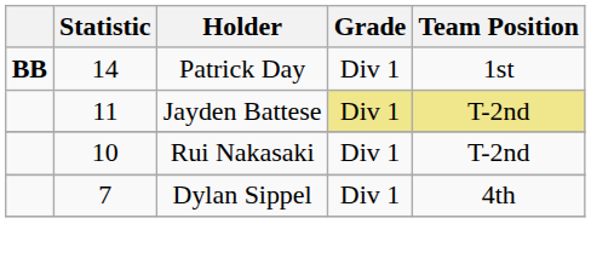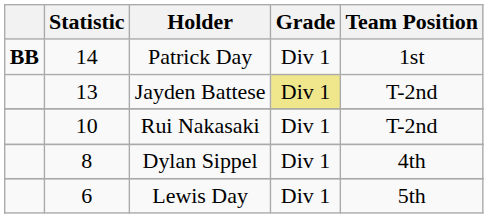Jayden Battese | Statistic: 11 -> 13
Jayden Battese | Team Position: khaki background -> no background
Dylan Sippel | Statistic: 7 -> 8
+ row: 6 | Lewis Day | Div 1 | 5th
